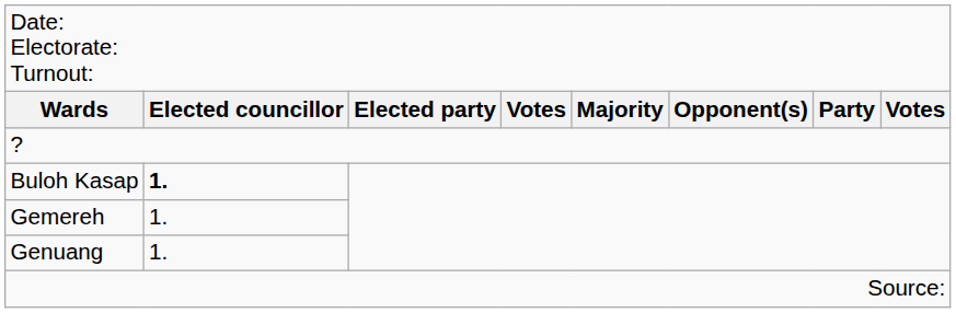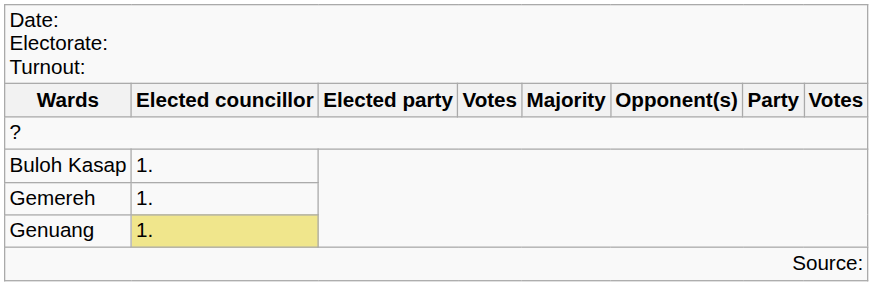Buloh Kasap | column 2: bold -> normal
Genuang | column 2: no background -> khaki background
